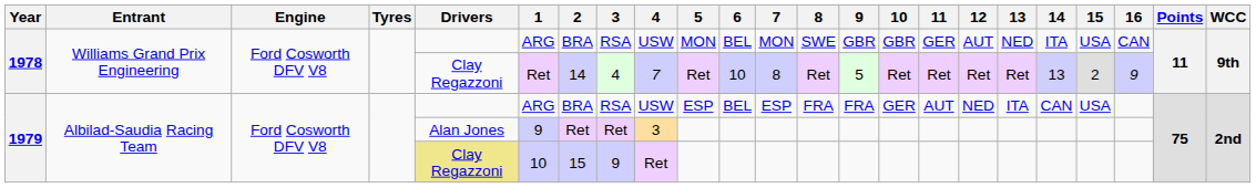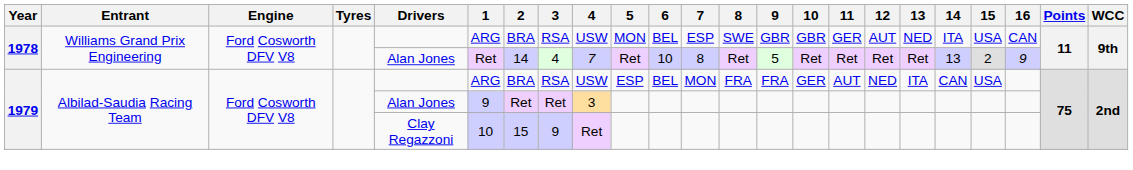row 2 | 7: MON -> ESP
row 3 | Drivers: Clay Regazzoni -> Alan Jones
row 4 | 7: ESP -> MON
row 6 | Drivers: khaki background -> no background
